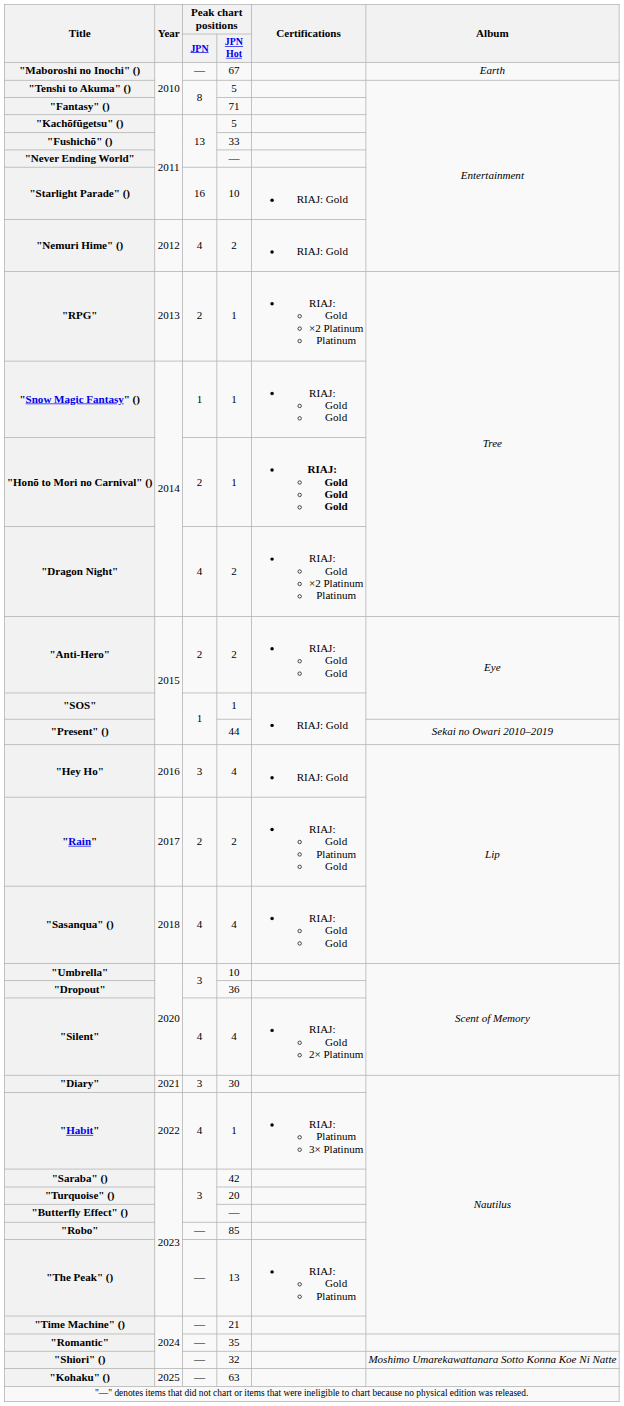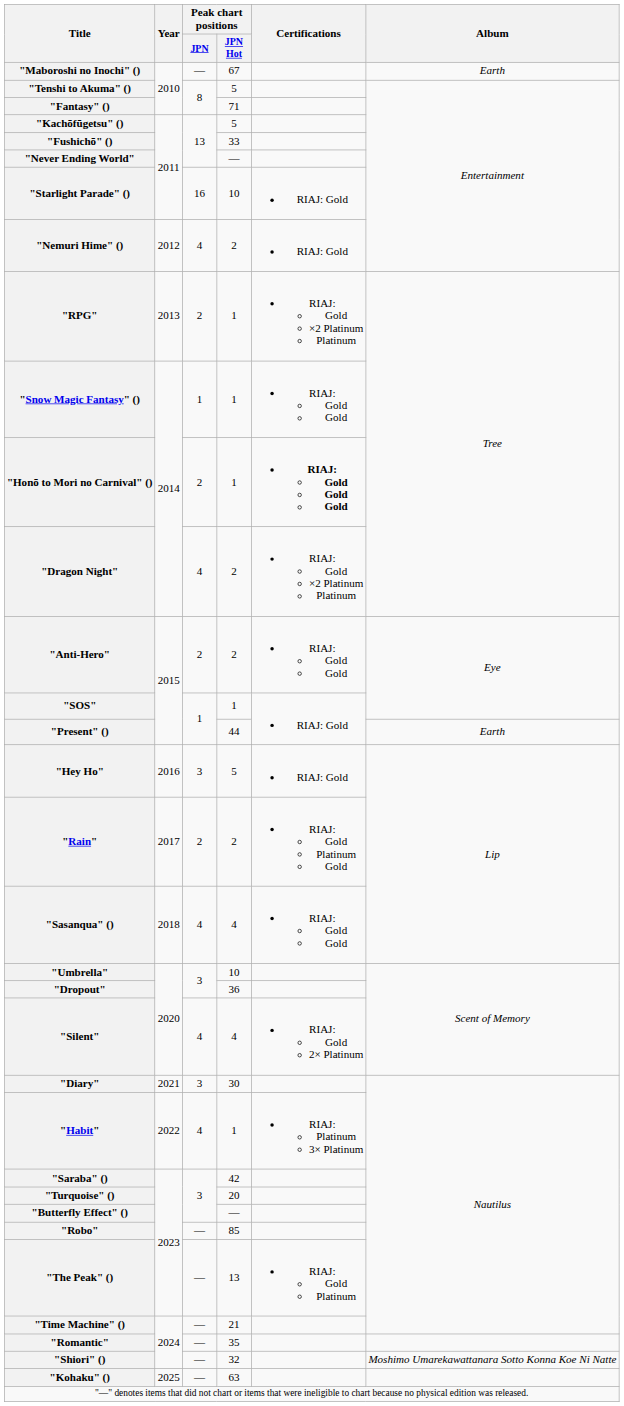"Present" () | Album: Sekai no Owari 2010–2019 -> Earth
"Hey Ho" | Peak chart positions / JPN Hot: 4 -> 5
